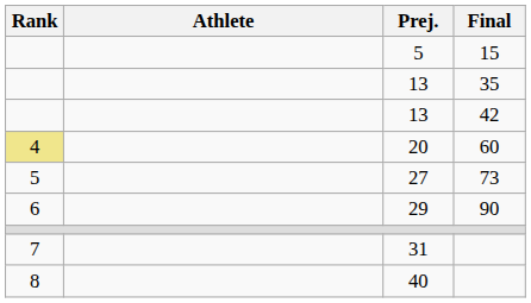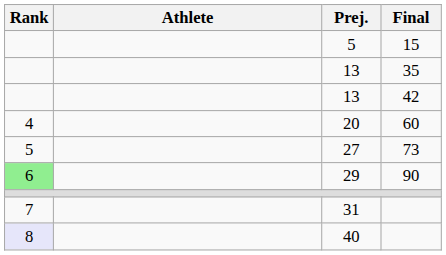20 | Rank: khaki background -> no background
29 | Rank: no background -> lightgreen background
40 | Rank: no background -> lavender background
